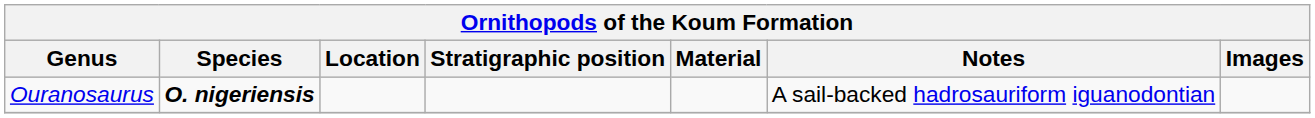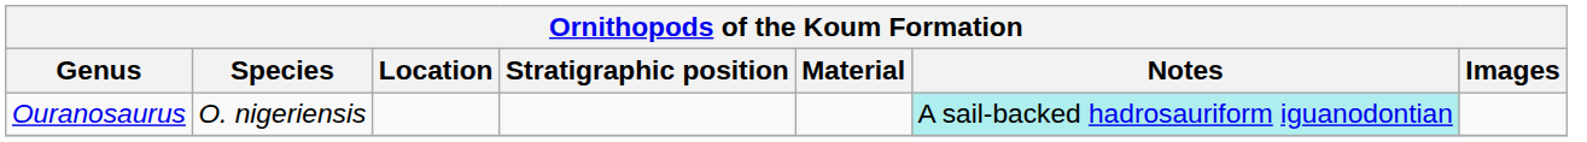Ouranosaurus | Species: bold -> normal
Ouranosaurus | Notes: no background -> paleturquoise background
